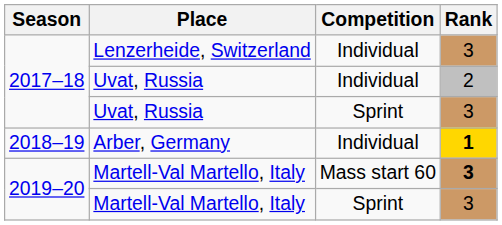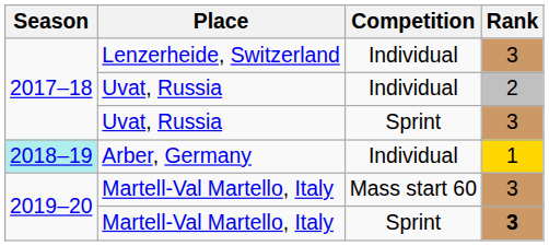Arber, Germany | Season: no background -> paleturquoise background
Arber, Germany | Rank: bold -> normal
Martell-Val Martello, Italy / Mass start 60 | Rank: bold -> normal
Martell-Val Martello, Italy / Sprint | Rank: normal -> bold
